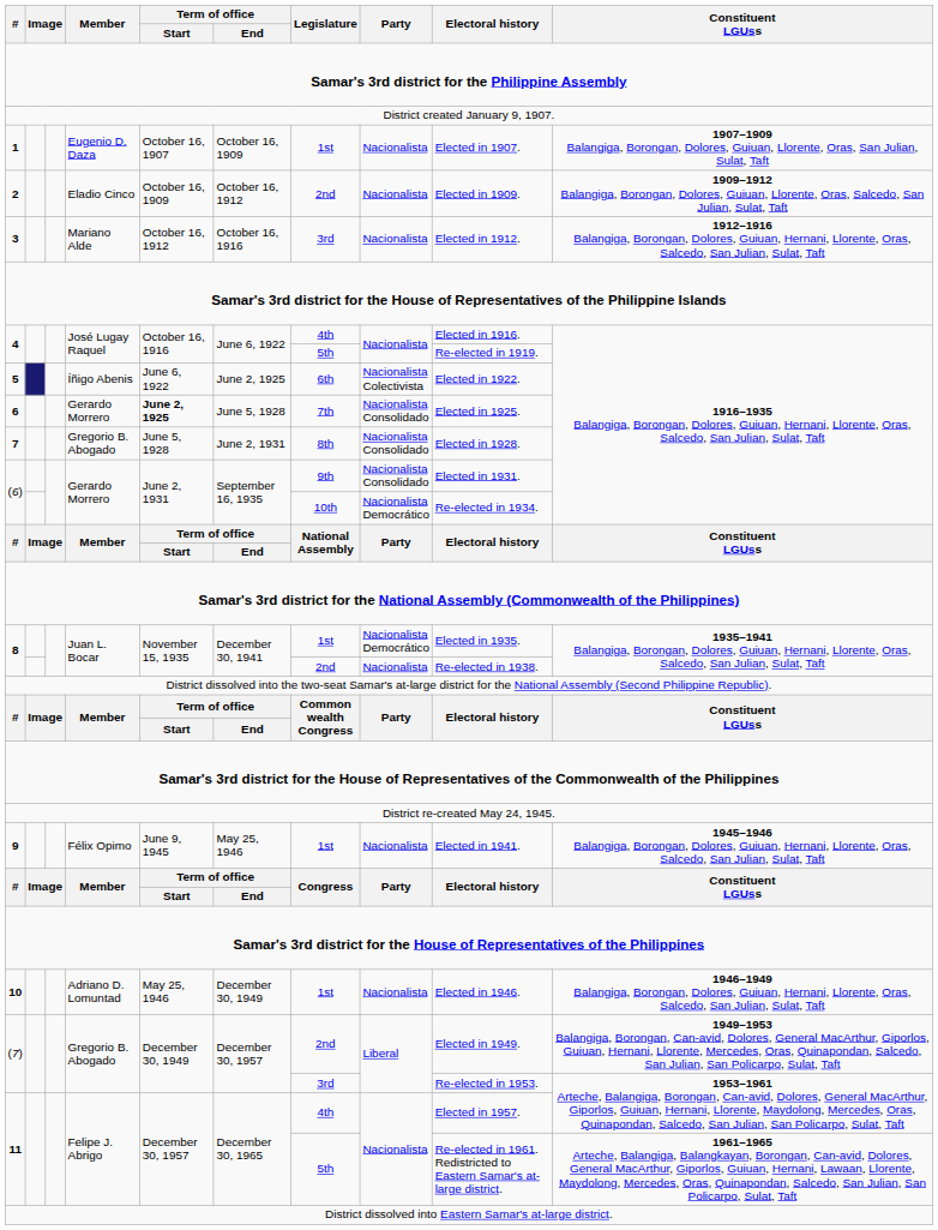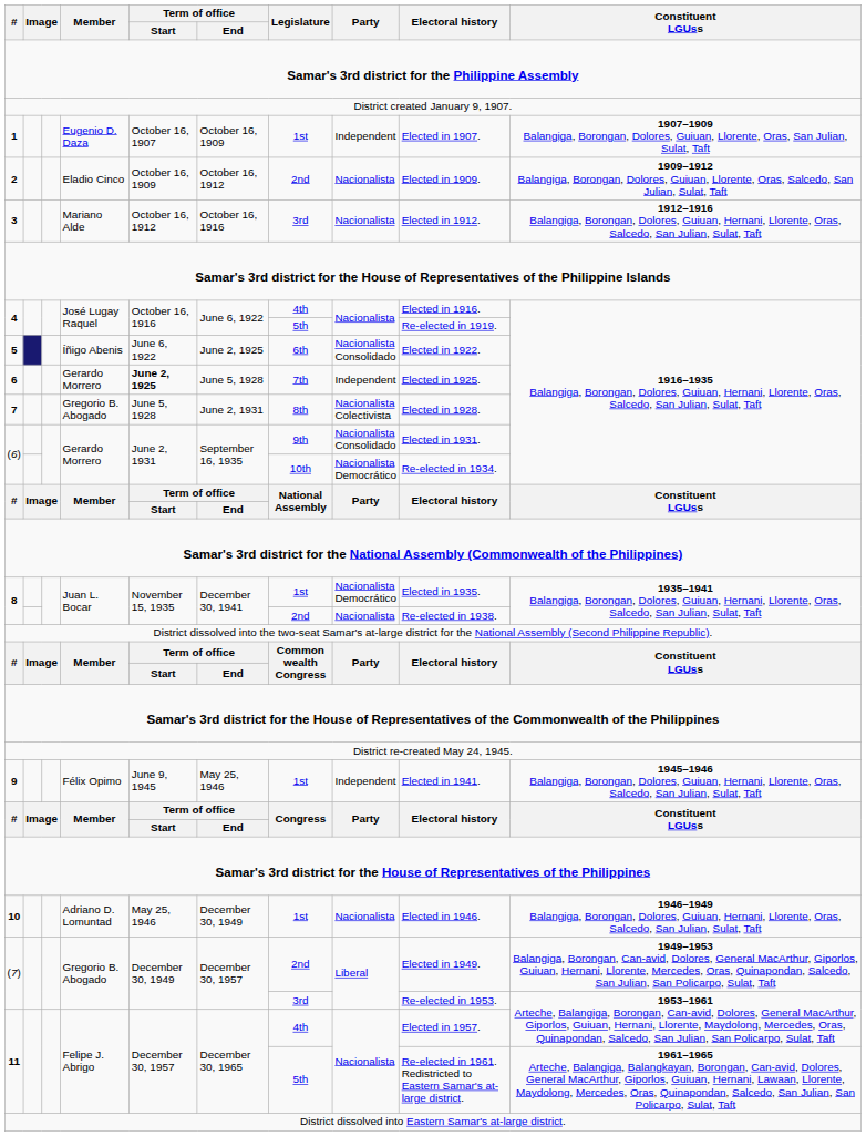1 | Party: Nacionalista -> Independent
5 | Party: Nacionalista Colectivista -> Nacionalista Consolidado
6 | Party: Nacionalista Consolidado -> Independent
7 | Party: Nacionalista Consolidado -> Nacionalista Colectivista
9 | Party: Nacionalista -> Independent
